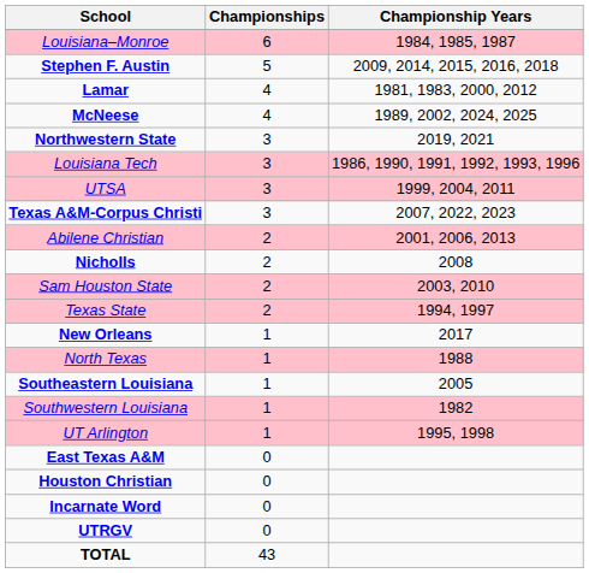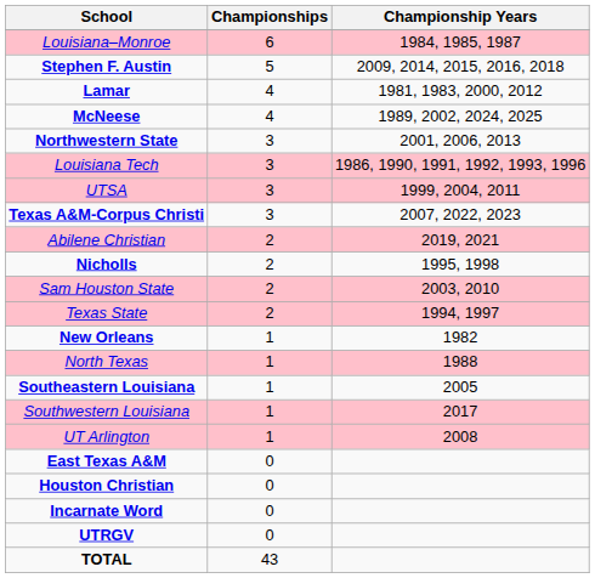Northwestern State | Championship Years: 2019, 2021 -> 2001, 2006, 2013
Abilene Christian | Championship Years: 2001, 2006, 2013 -> 2019, 2021
Nicholls | Championship Years: 2008 -> 1995, 1998
New Orleans | Championship Years: 2017 -> 1982
Southwestern Louisiana | Championship Years: 1982 -> 2017
UT Arlington | Championship Years: 1995, 1998 -> 2008
